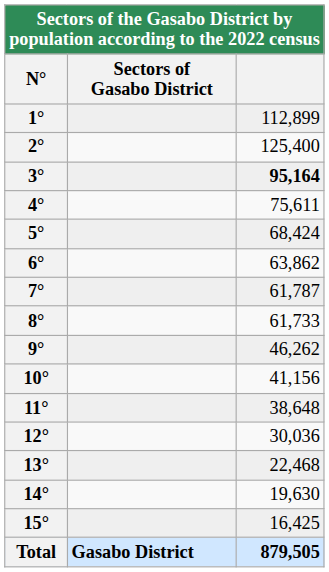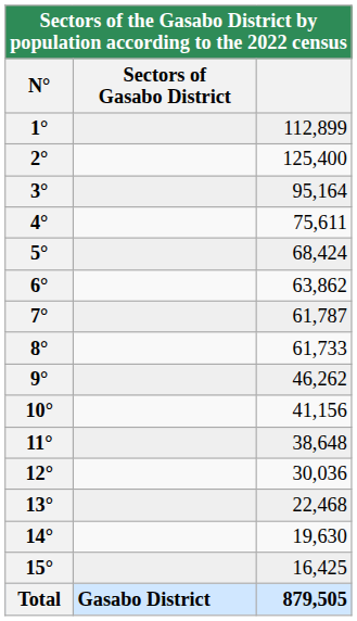3° | column 3: bold -> normal
